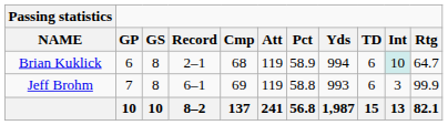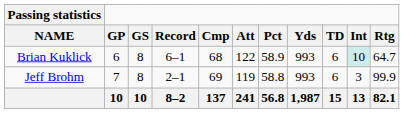Brian Kuklick | Record: 2–1 -> 6–1
Brian Kuklick | Att: 119 -> 122
Brian Kuklick | Yds: 994 -> 993
Jeff Brohm | Record: 6–1 -> 2–1
